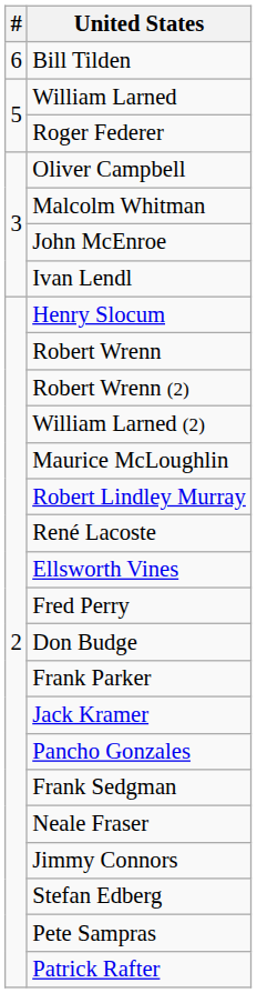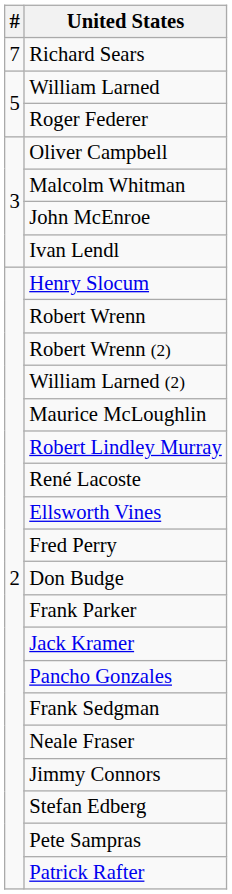+ row: 7 | Richard Sears
- row: 6 | Bill Tilden
